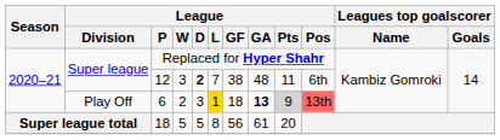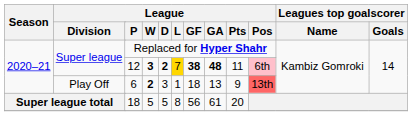12 | League / W: normal -> bold
12 | League / L: no background -> gold background
12 | League / GF: normal -> bold
12 | League / GA: normal -> bold
12 | League / Pos: no background -> pink background
6 | League / W: normal -> bold
6 | League / L: gold background -> no background
6 | League / GA: bold -> normal
6 | League / Pts: lightgrey background -> no background
